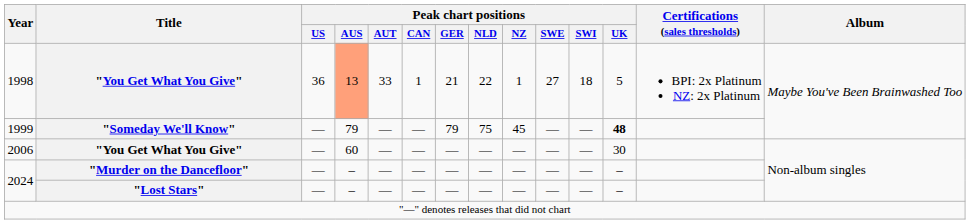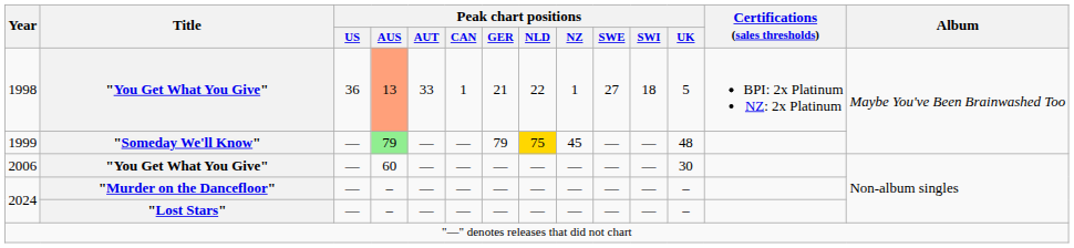1999 | Peak chart positions / AUS: no background -> lightgreen background
1999 | Peak chart positions / NLD: no background -> gold background
1999 | Peak chart positions / UK: bold -> normal
